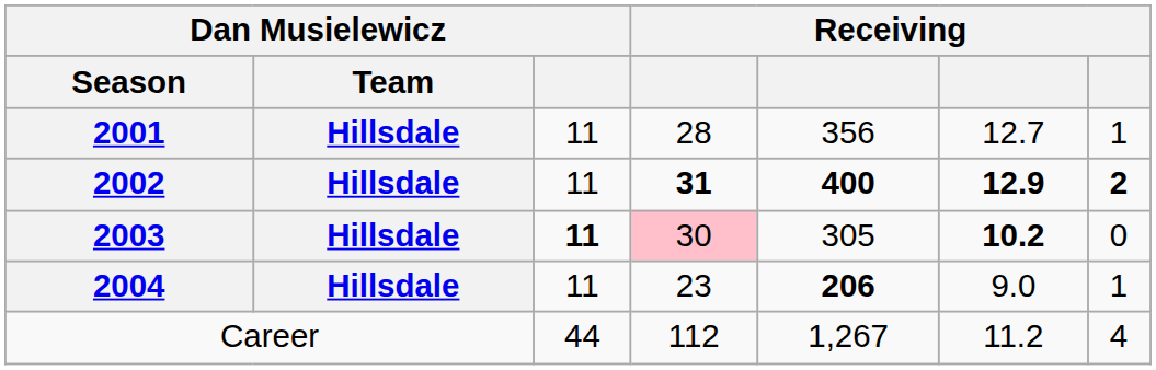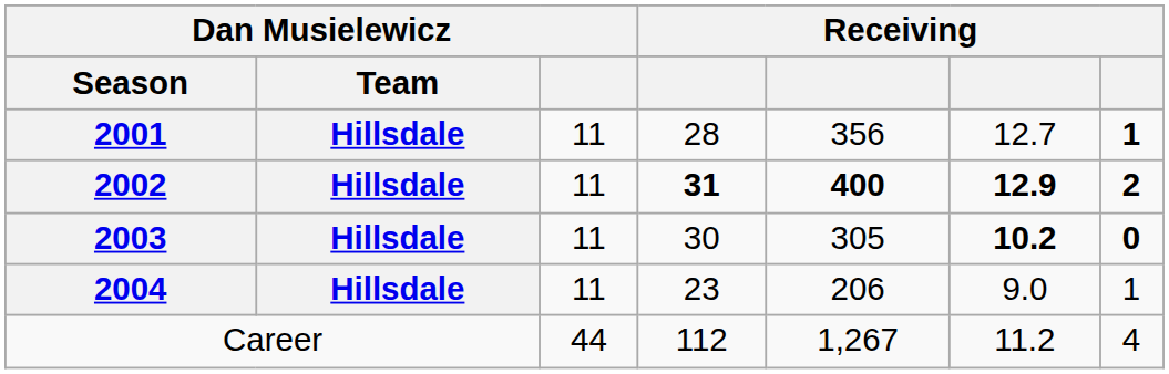2001 | column 7: normal -> bold
2003 | Dan Musielewicz: bold -> normal
2003 | column 4: pink background -> no background
2003 | column 7: normal -> bold
2004 | column 5: bold -> normal
